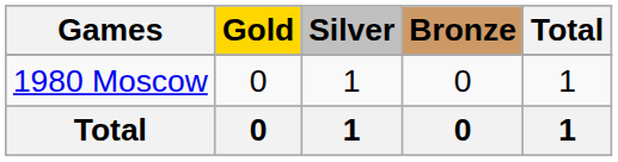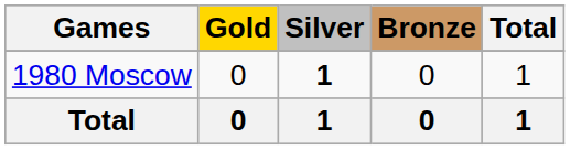1980 Moscow | Silver: normal -> bold
